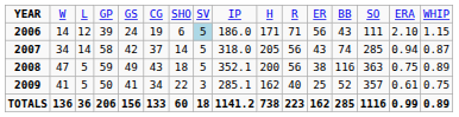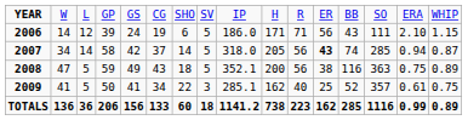2006 | column 8: lightblue background -> no background
2007 | column 12: normal -> bold
